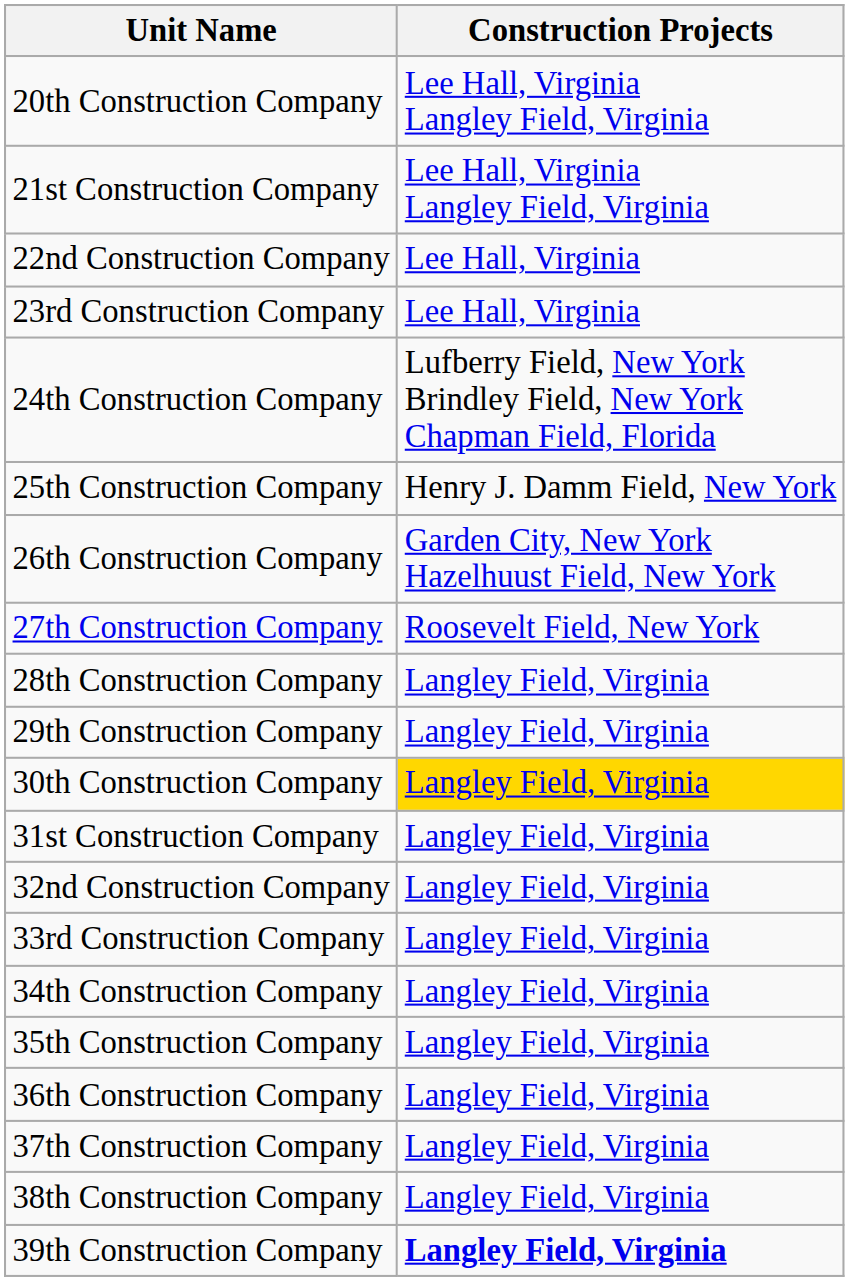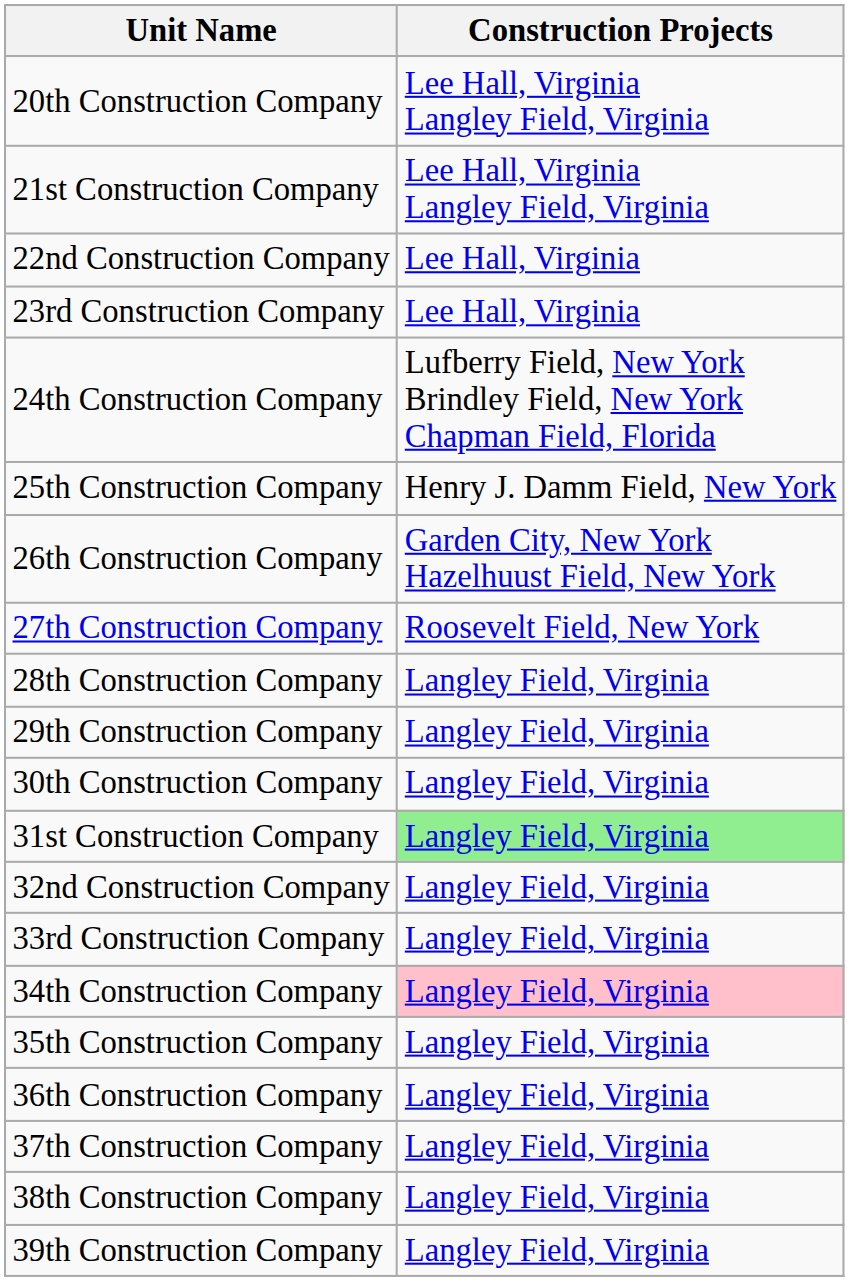30th Construction Company | Construction Projects: gold background -> no background
31st Construction Company | Construction Projects: no background -> lightgreen background
34th Construction Company | Construction Projects: no background -> pink background
39th Construction Company | Construction Projects: bold -> normal
